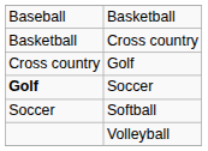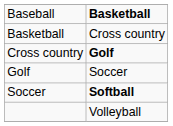row 1 | column 2: normal -> bold
row 3 | column 2: normal -> bold
row 4 | column 1: bold -> normal
row 5 | column 2: normal -> bold
